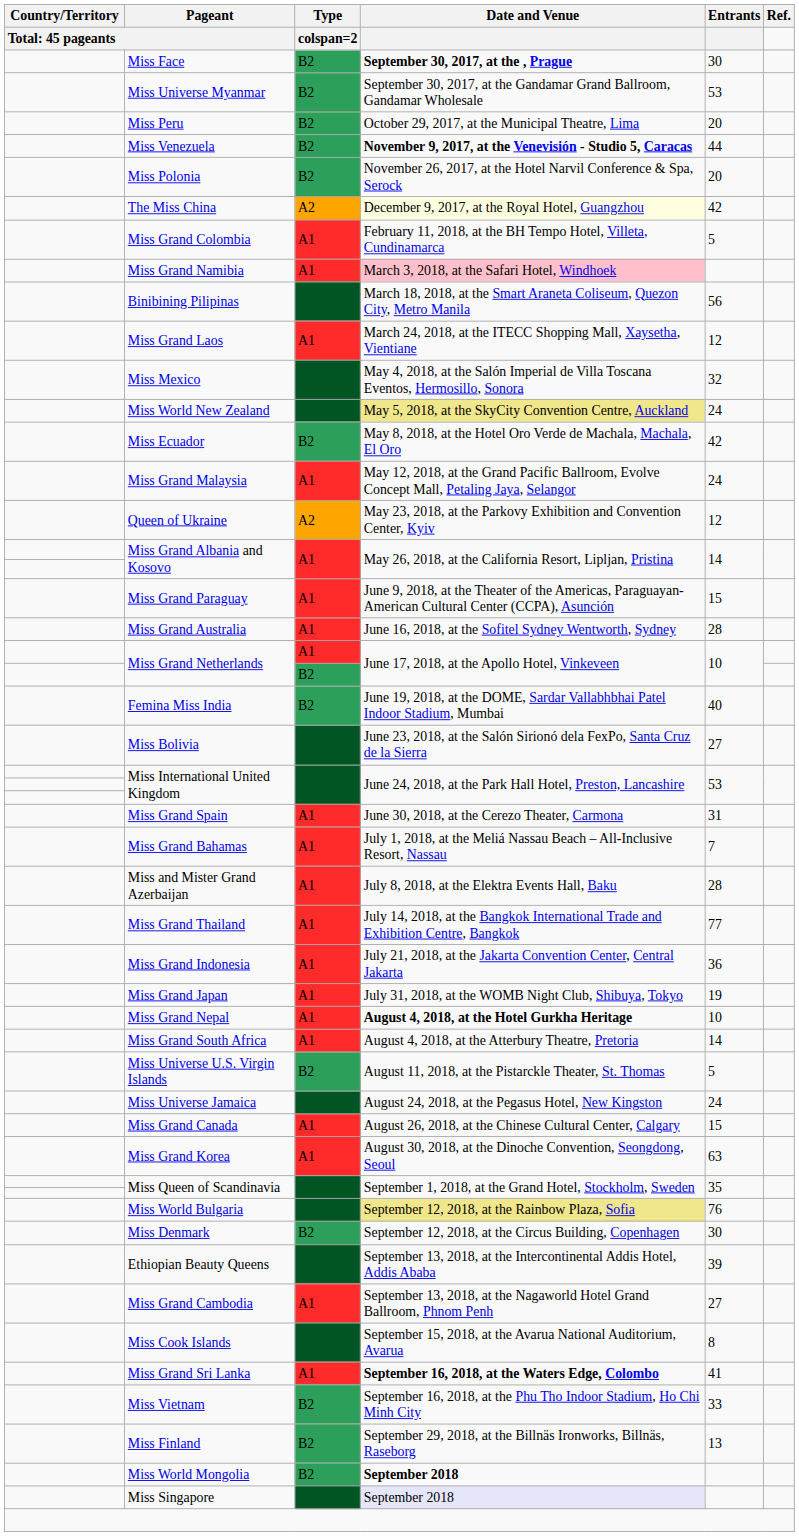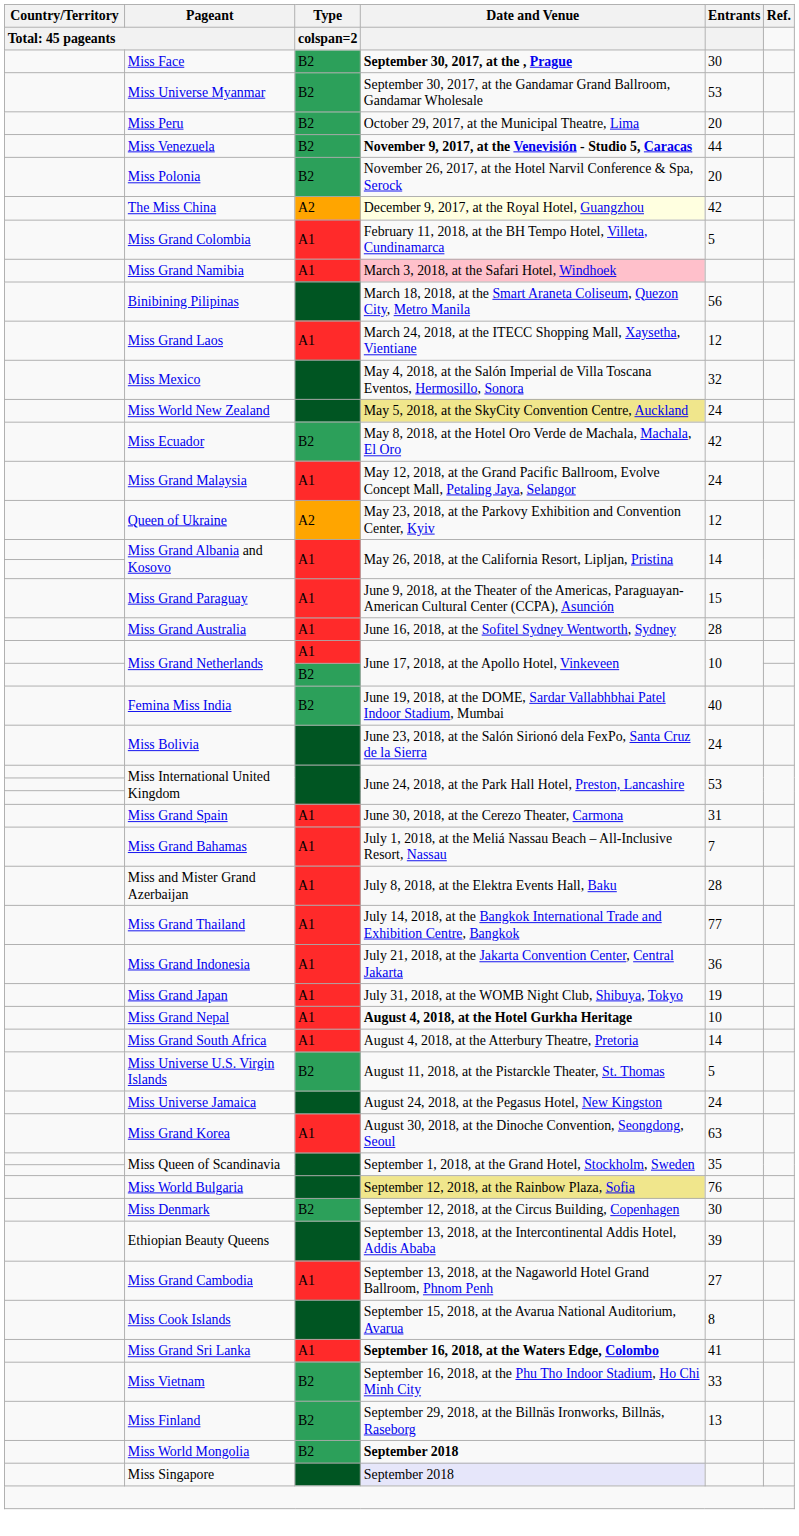Miss Bolivia | Entrants: 27 -> 24
- row: Miss Grand Canada | A1 | August 26, 2018, at the Chinese Cultural Center, Calgary | 15
